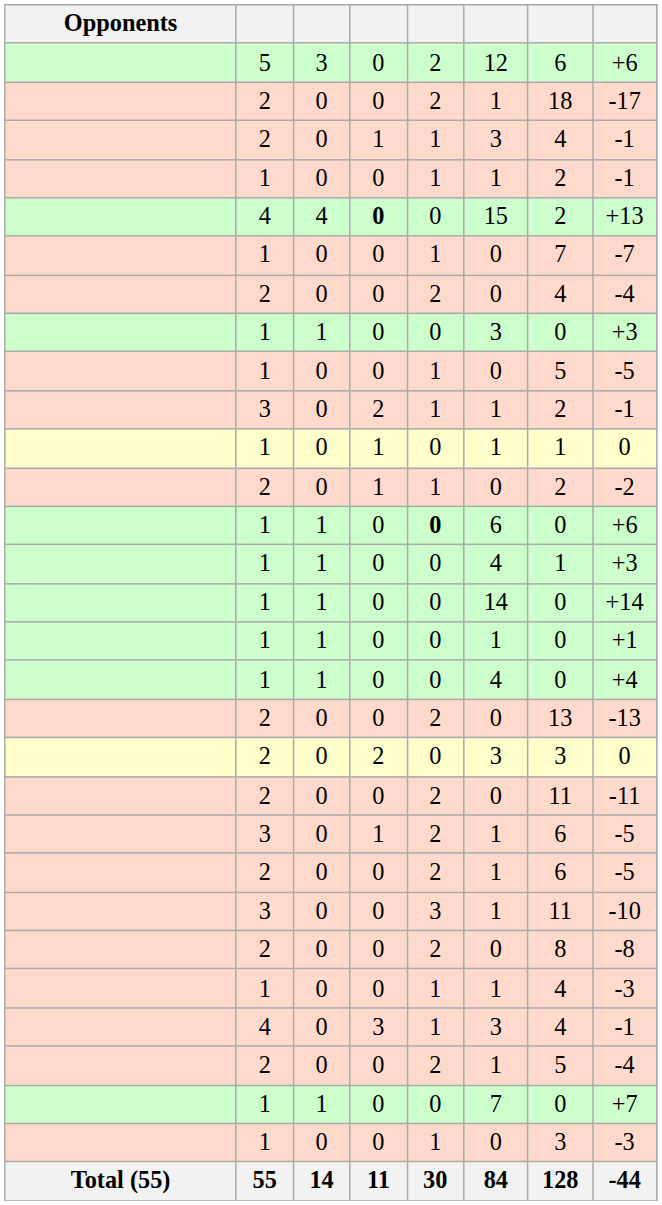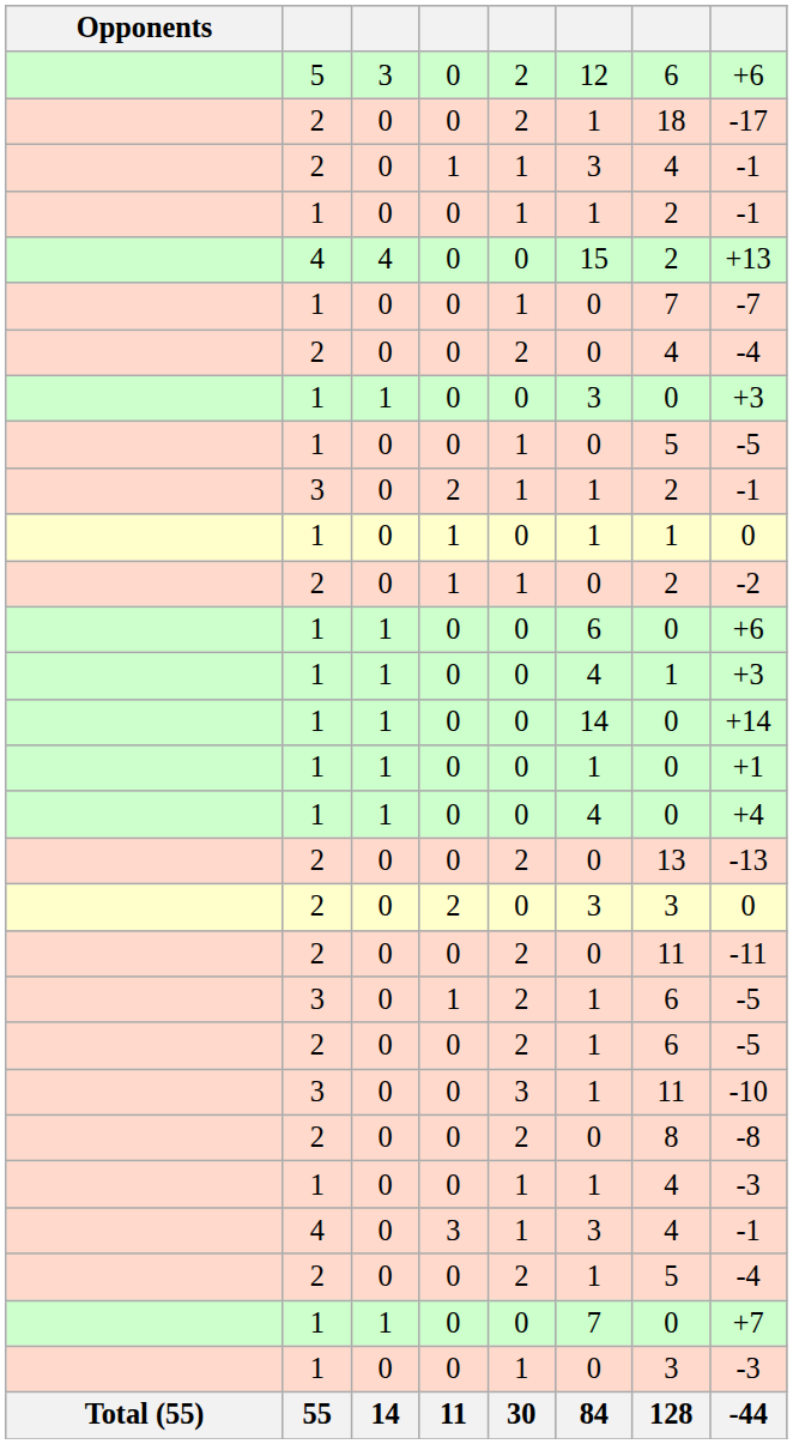row 6 | column 4: bold -> normal
row 14 | column 5: bold -> normal
